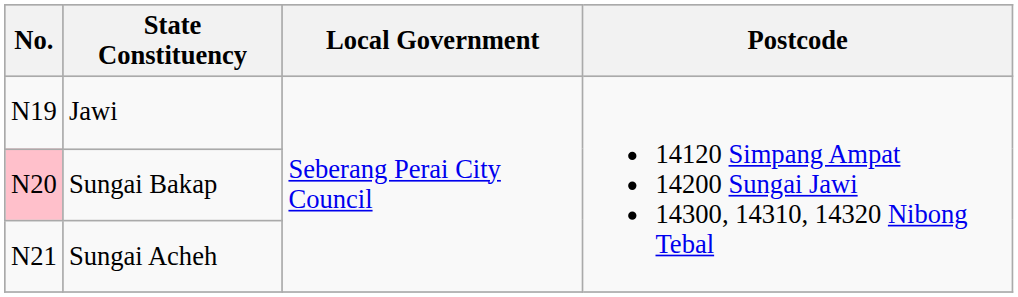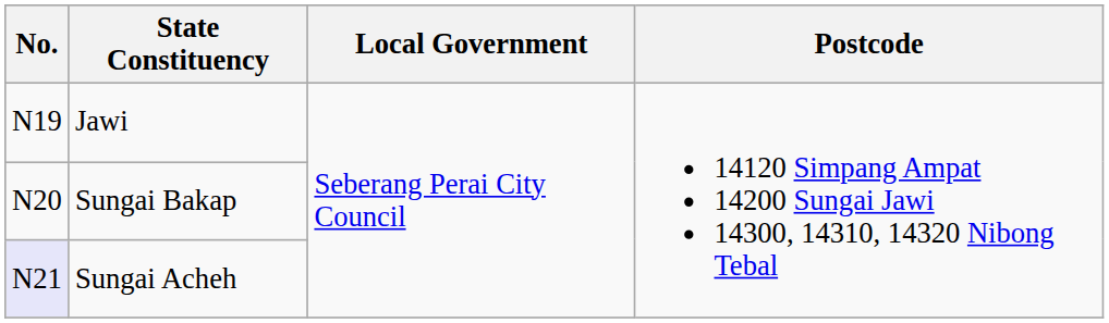Sungai Bakap | No.: pink background -> no background
Sungai Acheh | No.: no background -> lavender background
